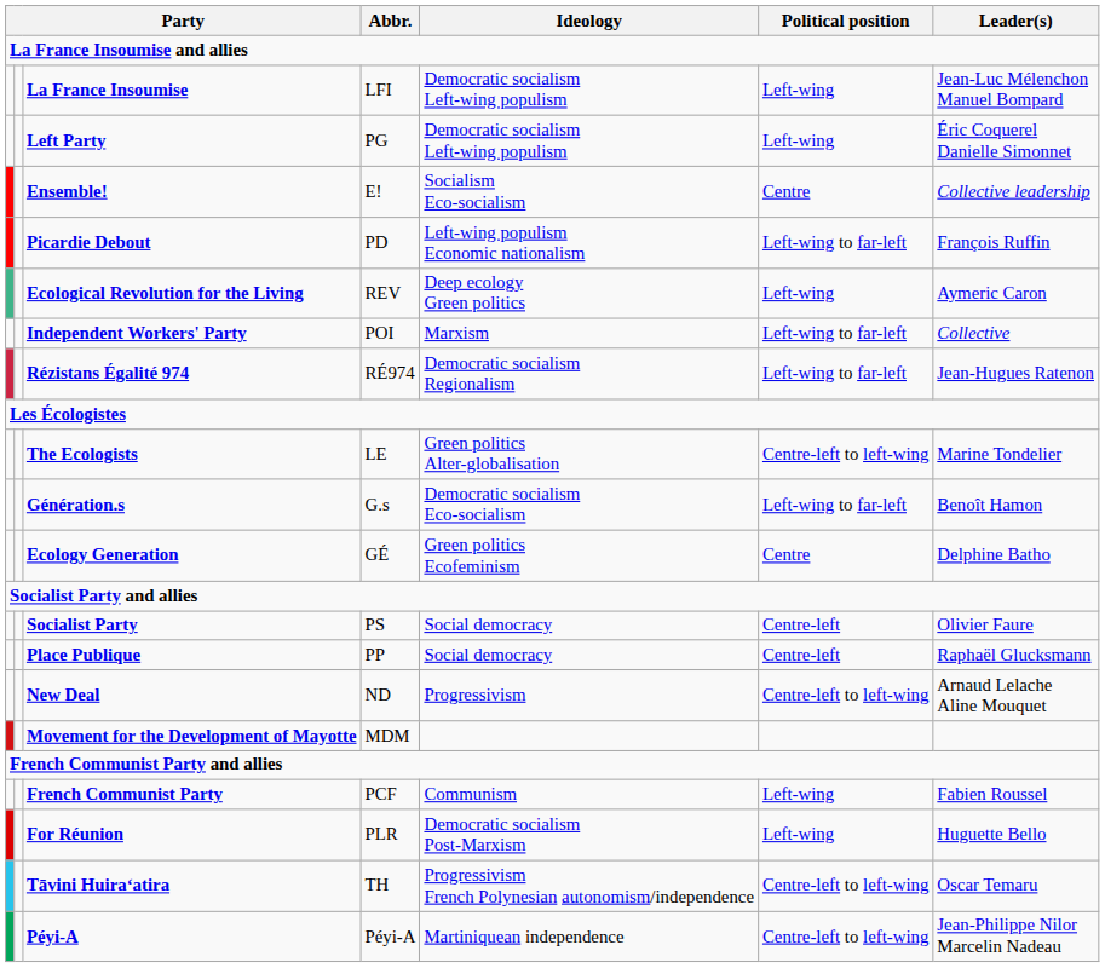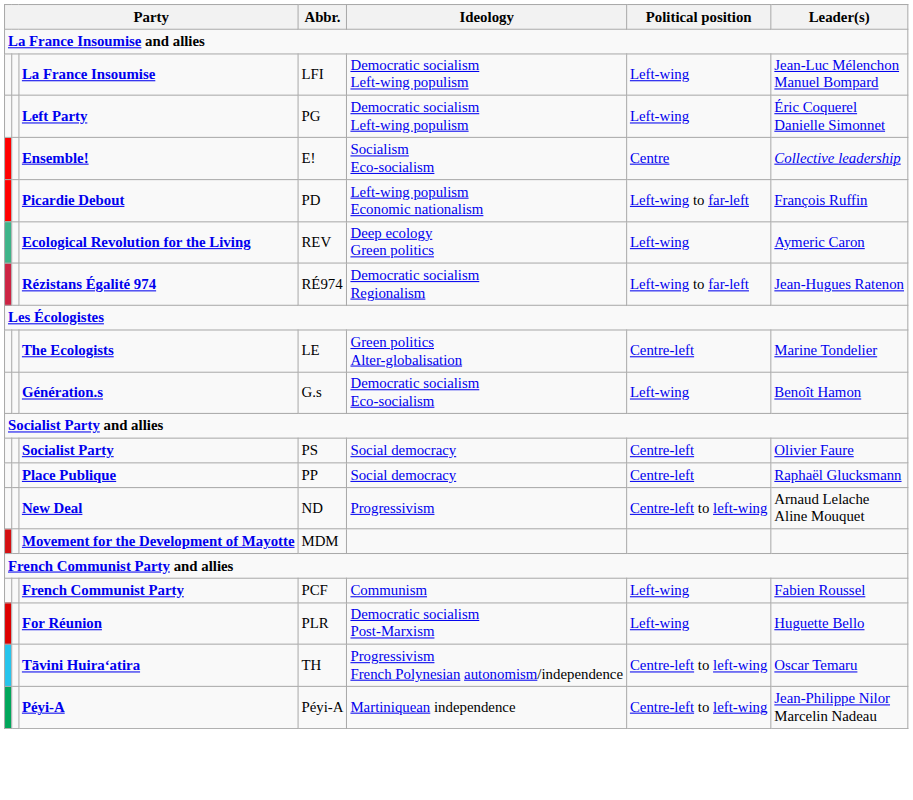- row: Independent Workers' Party | POI | Marxism | Left-wing to far-left | Collective
The Ecologists | Political position: Centre-left to left-wing -> Centre-left
Génération.s | Political position: Left-wing to far-left -> Left-wing
- row: Ecology Generation | GÉ | Green politics Ecofeminism | Centre | Delphine Batho
